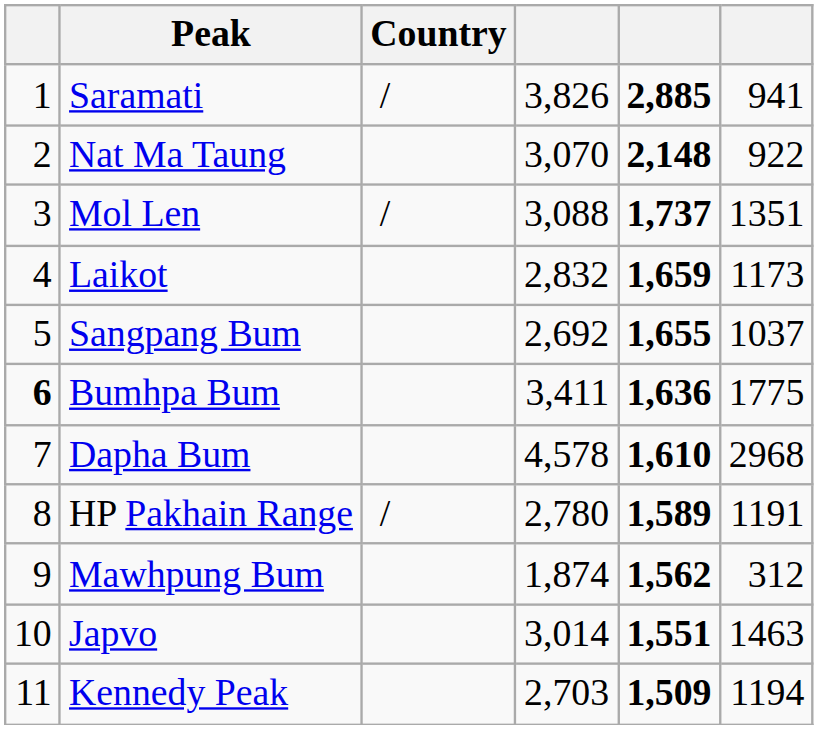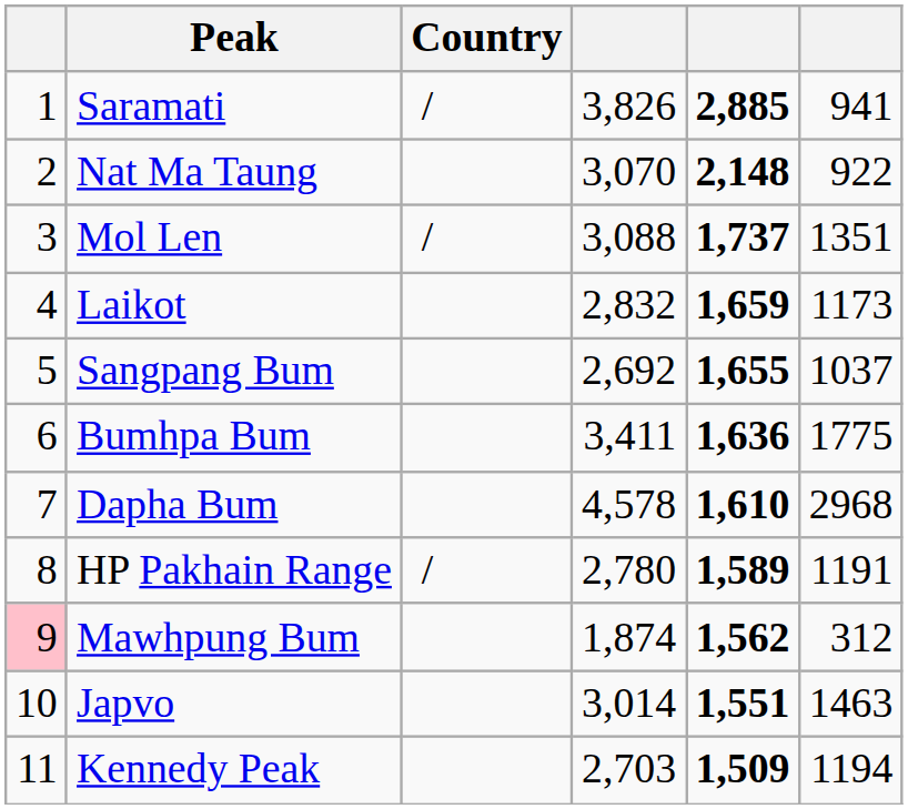Bumhpa Bum | column 1: bold -> normal
Mawhpung Bum | column 1: no background -> pink background
